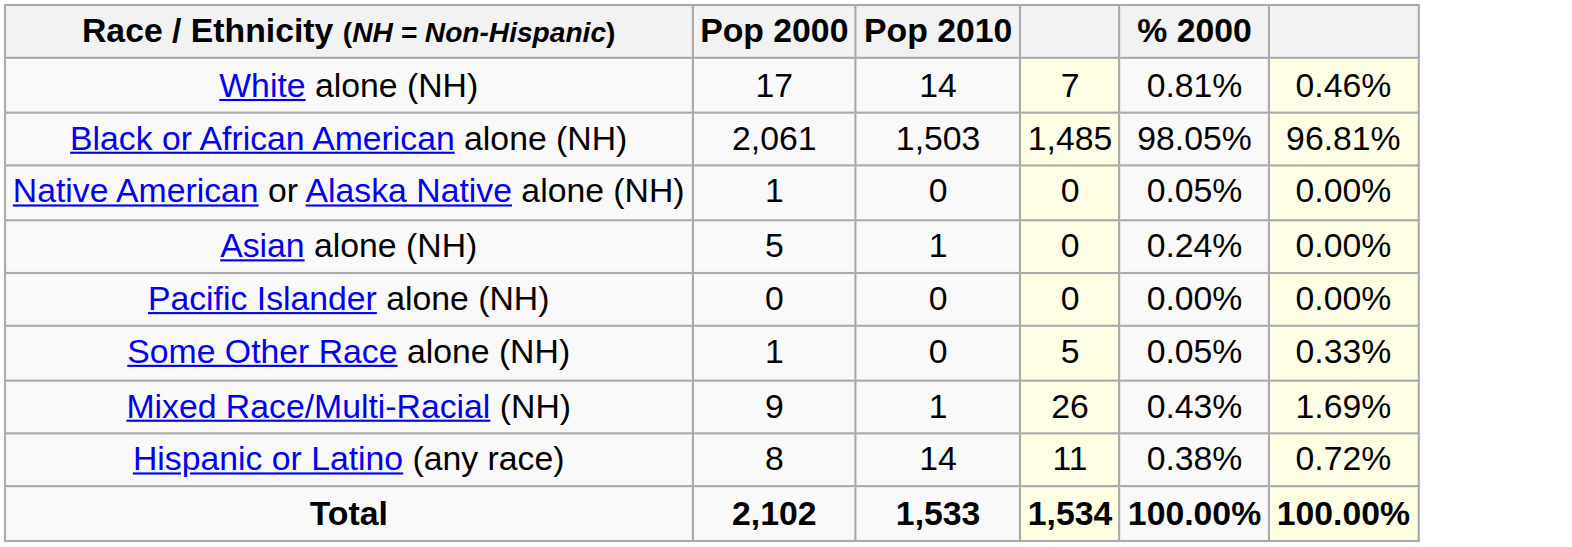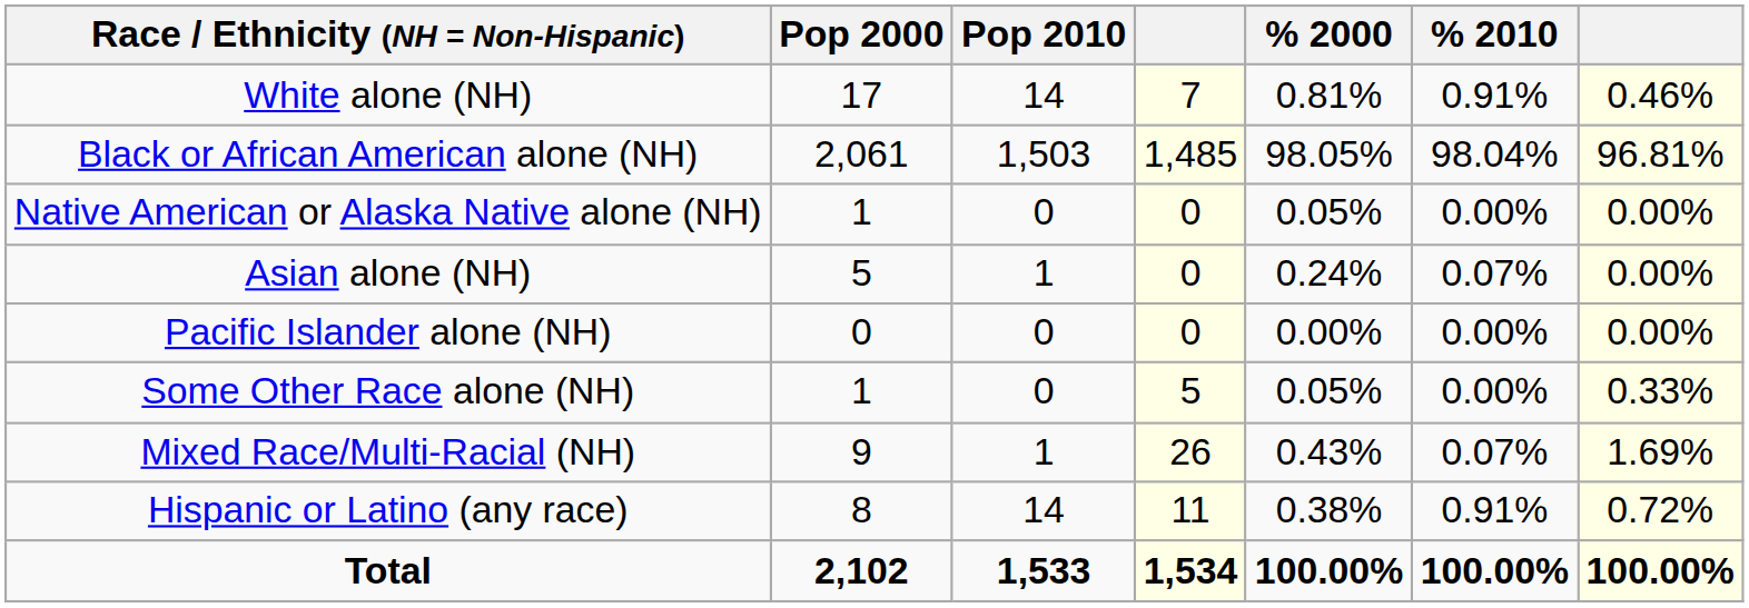+ column: % 2010 | 0.91% | 98.04% | 0.00% | 0.07% | 0.00% | 0.00% | 0.07% | 0.91% | 100.00%
